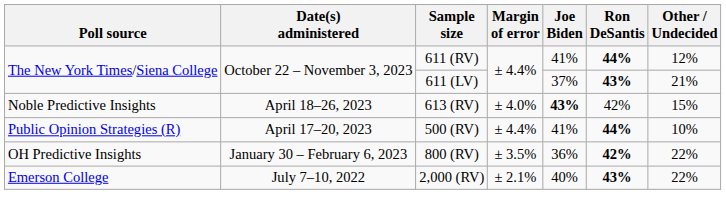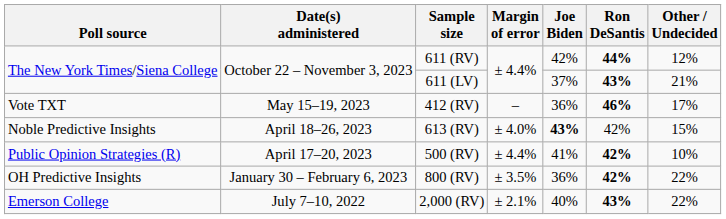611 (RV) | Joe Biden: 41% -> 42%
+ row: Vote TXT | May 15–19, 2023 | 412 (RV) | – | 36% | 46% | 17%
500 (RV) | Ron DeSantis: 44% -> 42%
